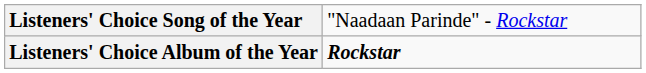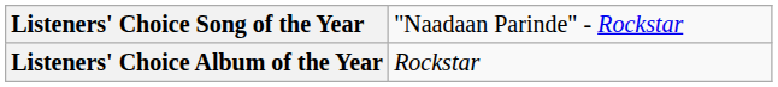Listeners' Choice Album of the Year | column 2: bold -> normal
